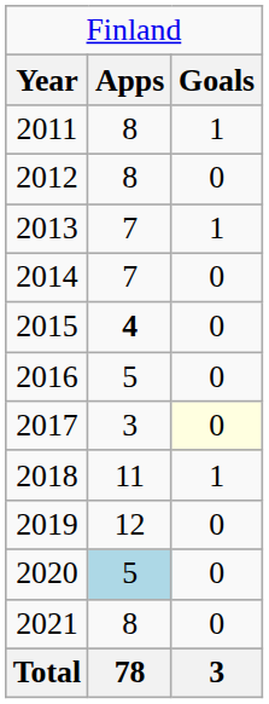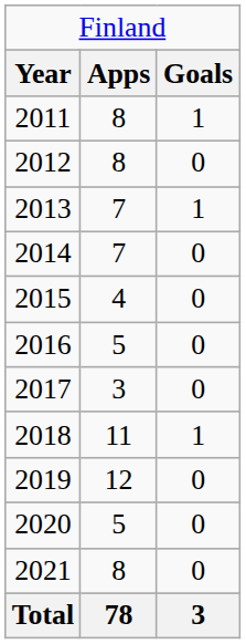2015 | column 2: bold -> normal
2017 | column 3: lightyellow background -> no background
2020 | column 2: lightblue background -> no background
